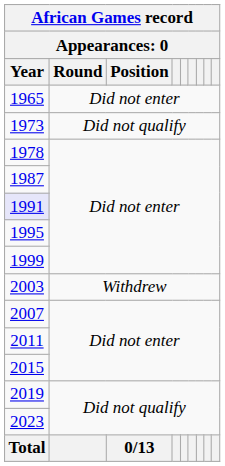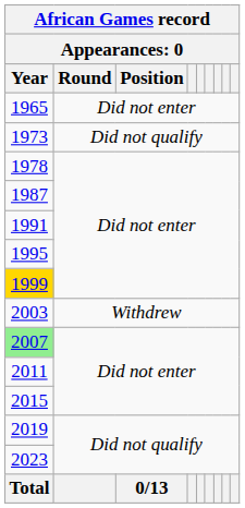1991 | Year: lavender background -> no background
1999 | Year: no background -> gold background
2007 | Year: no background -> lightgreen background
